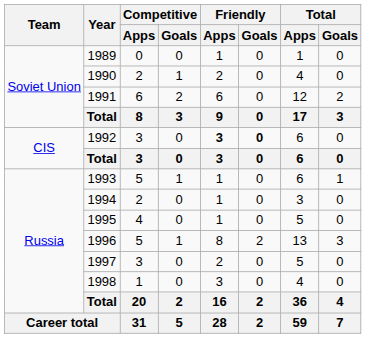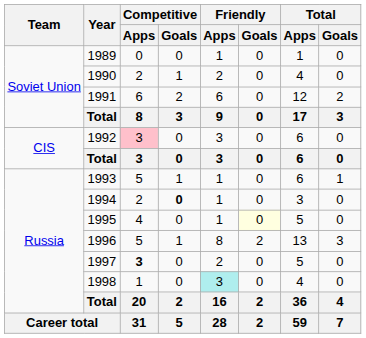1992 | Competitive / Apps: no background -> pink background
1992 | Friendly / Apps: bold -> normal
1992 | Friendly / Goals: bold -> normal
1994 | Competitive / Goals: normal -> bold
1995 | Friendly / Goals: no background -> lightyellow background
1997 | Competitive / Apps: normal -> bold
1998 | Friendly / Apps: no background -> paleturquoise background
